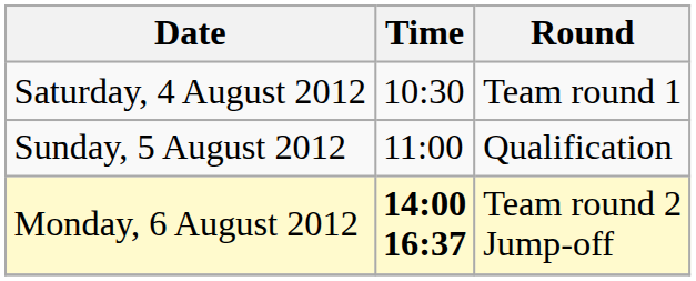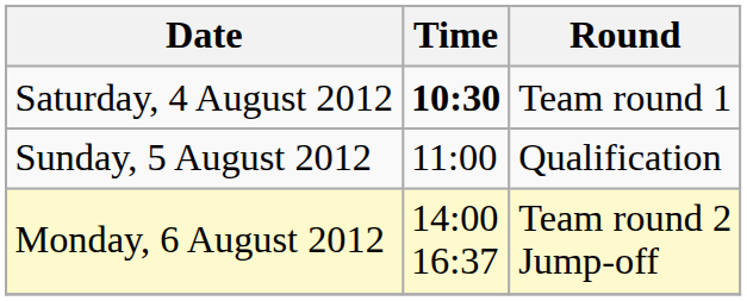Saturday, 4 August 2012 | Time: normal -> bold
Monday, 6 August 2012 | Time: bold -> normal
